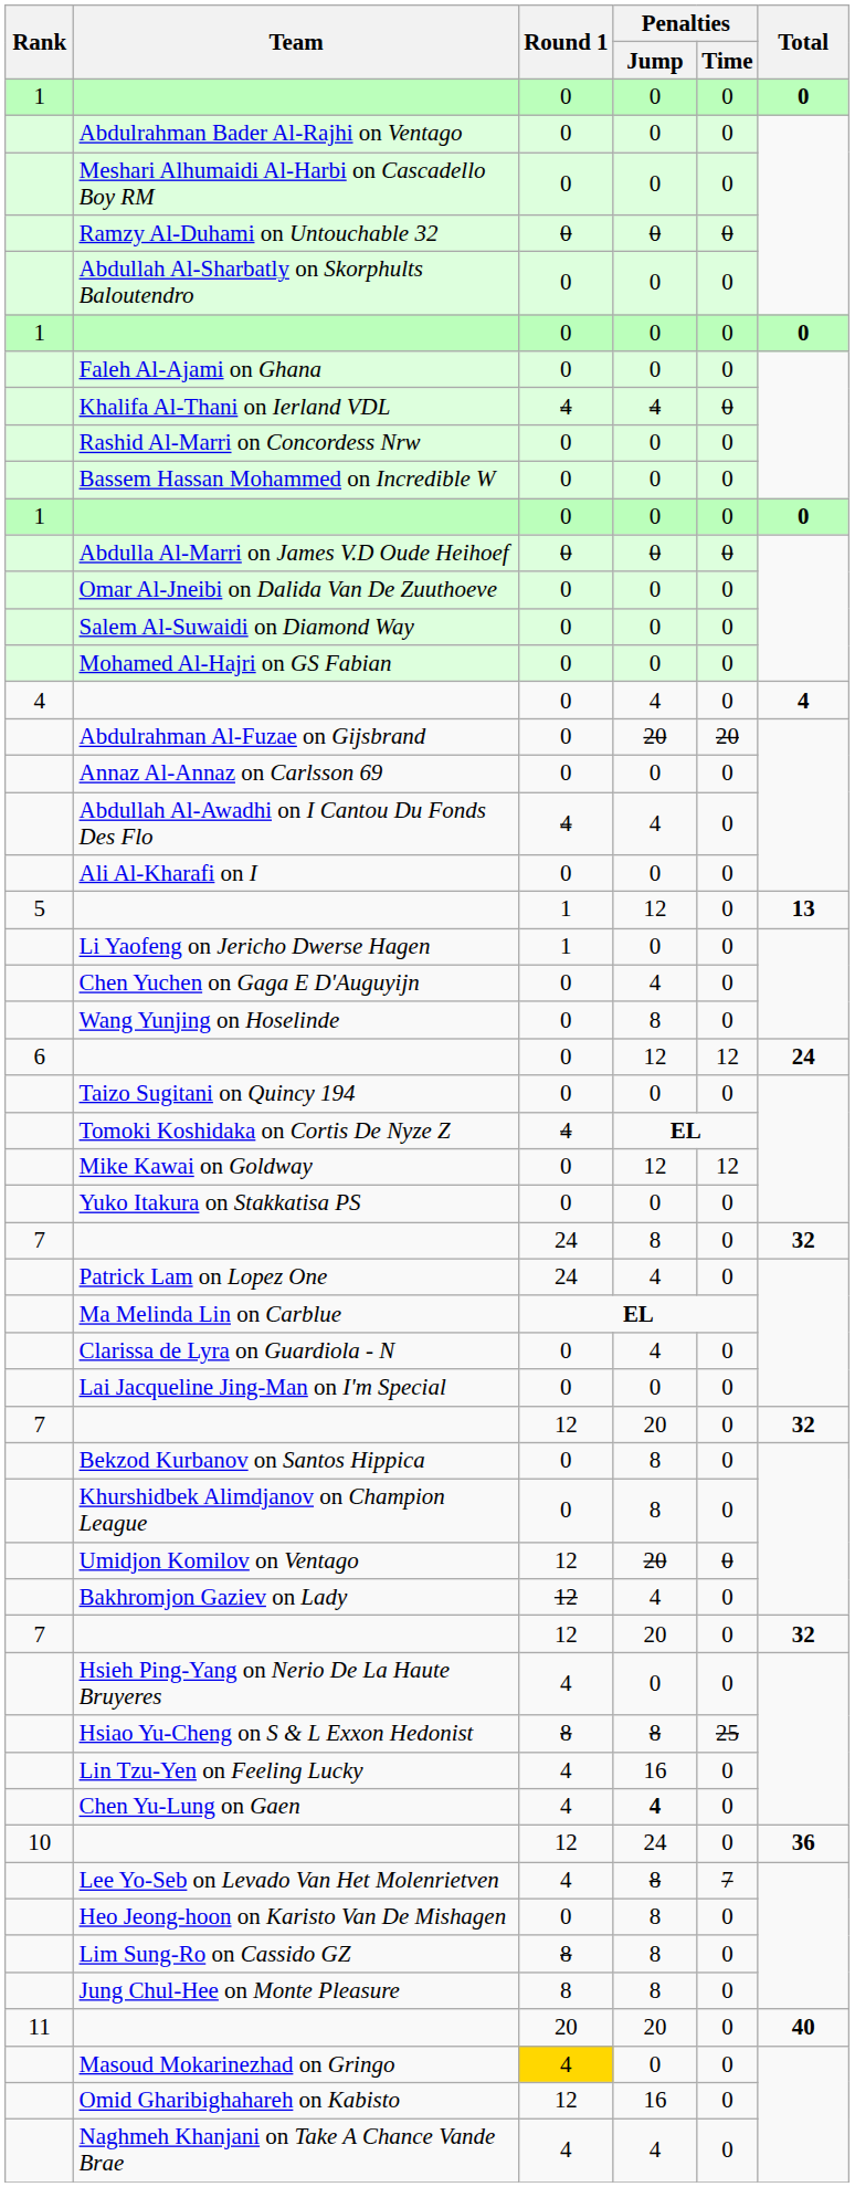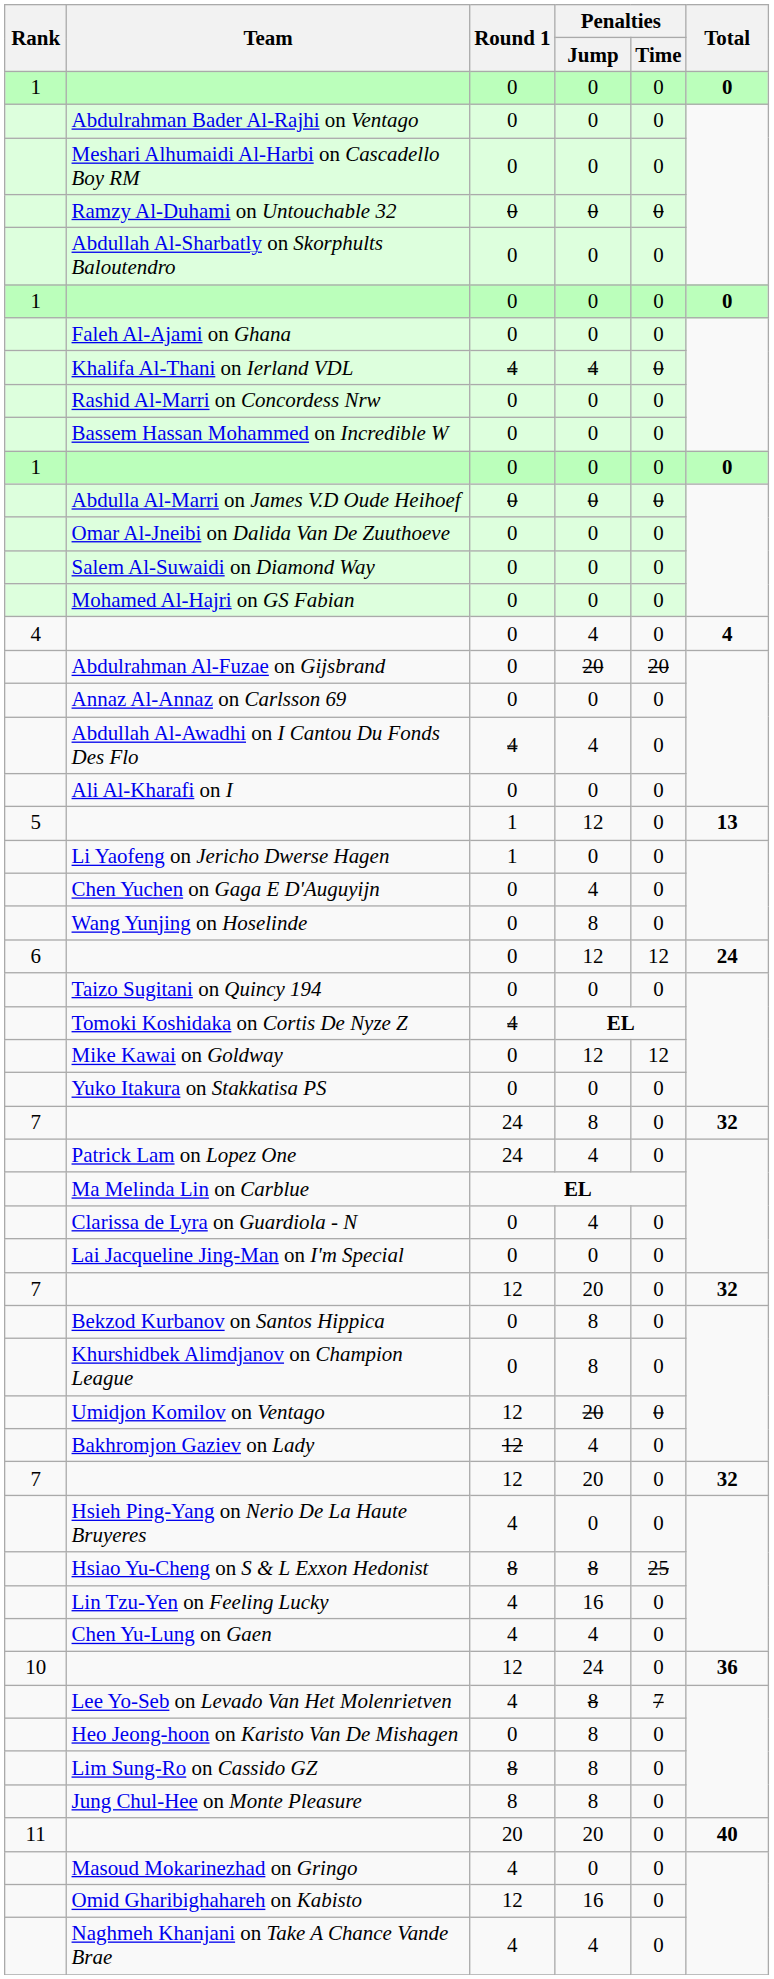Chen Yu-Lung on Gaen | Penalties / Jump: bold -> normal
Masoud Mokarinezhad on Gringo | Round 1: gold background -> no background
